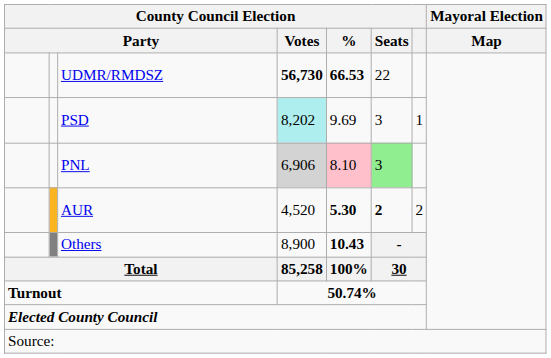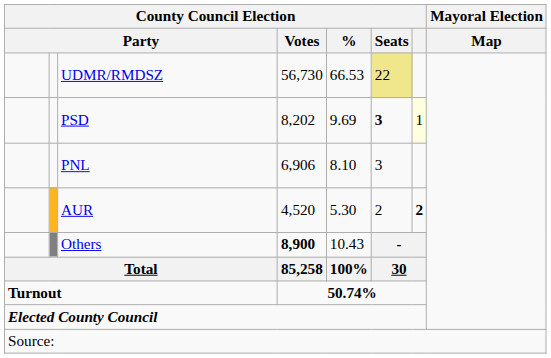UDMR/RMDSZ | County Council Election / Votes: bold -> normal
UDMR/RMDSZ | County Council Election / %: bold -> normal
UDMR/RMDSZ | County Council Election / Seats: no background -> khaki background
PSD | County Council Election / Votes: paleturquoise background -> no background
PSD | County Council Election / Seats: normal -> bold
PSD | County Council Election: no background -> lightyellow background
PNL | County Council Election / Votes: lightgrey background -> no background
PNL | County Council Election / %: pink background -> no background
PNL | County Council Election / Seats: lightgreen background -> no background
AUR | County Council Election / %: bold -> normal
AUR | County Council Election / Seats: bold -> normal
AUR | County Council Election: normal -> bold
Others | County Council Election / Votes: normal -> bold
Others | County Council Election / %: bold -> normal
